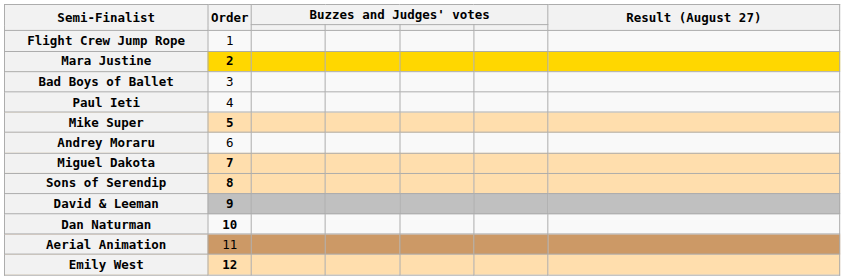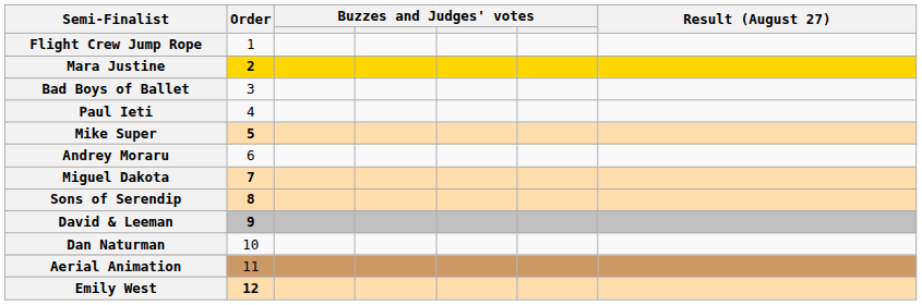Dan Naturman | Order: bold -> normal
